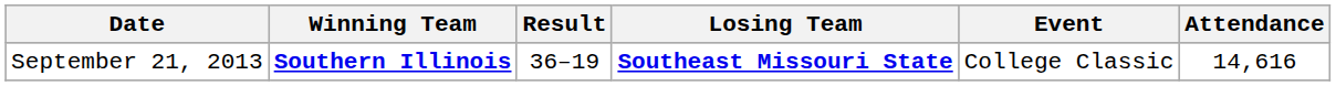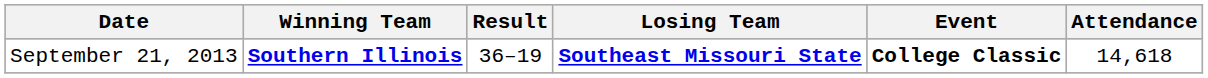September 21, 2013 | Event: normal -> bold
September 21, 2013 | Attendance: 14,616 -> 14,618
